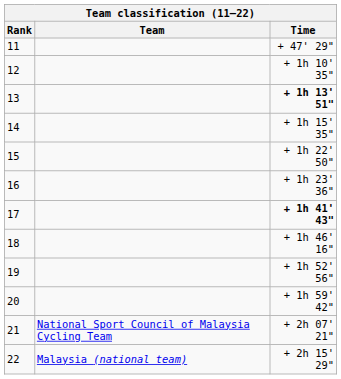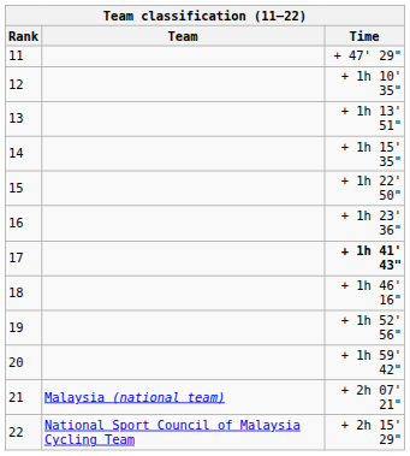13 | Time: bold -> normal
21 | Team: National Sport Council of Malaysia Cycling Team -> Malaysia (national team)
22 | Team: Malaysia (national team) -> National Sport Council of Malaysia Cycling Team
